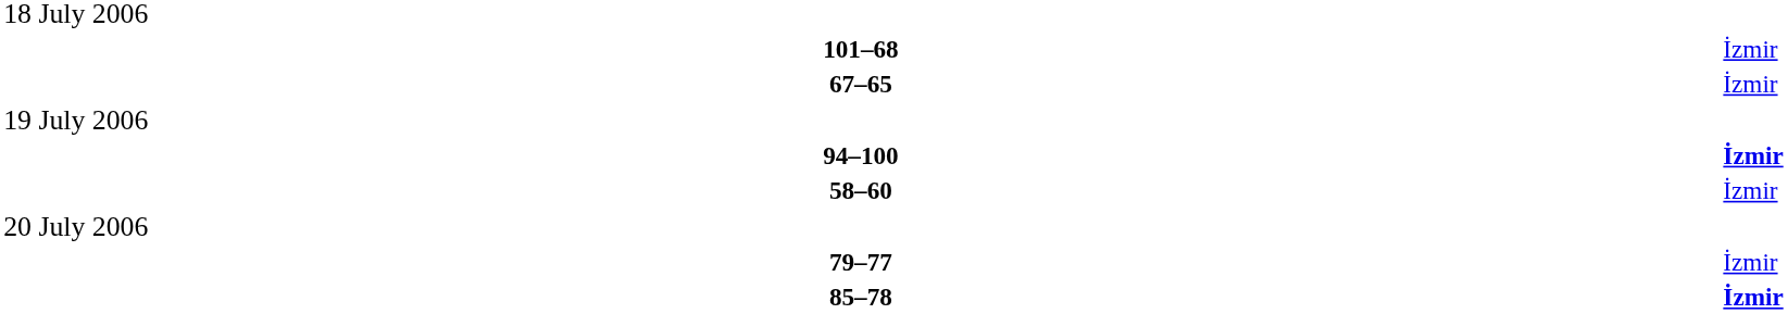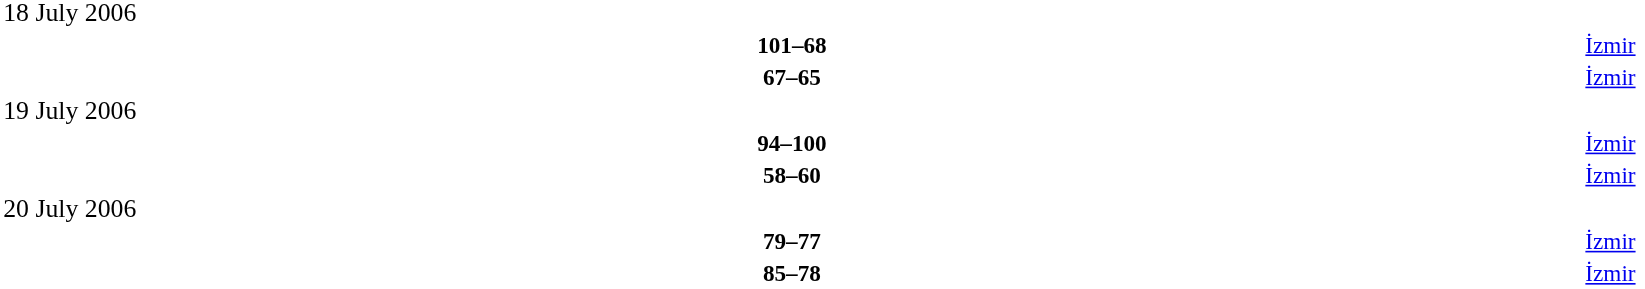94–100 | column 3: bold -> normal
85–78 | column 3: bold -> normal
